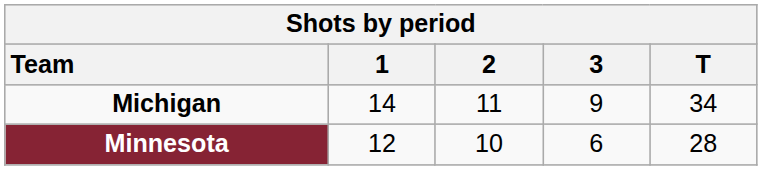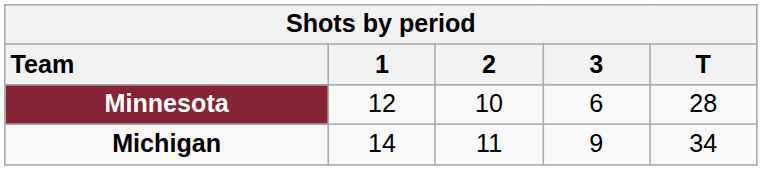rows swapped: Michigan <-> Minnesota
